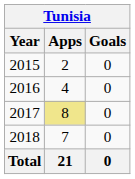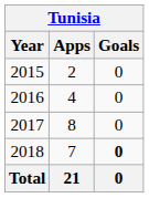2017 | Apps: khaki background -> no background
2018 | Goals: normal -> bold
